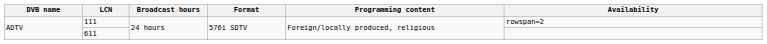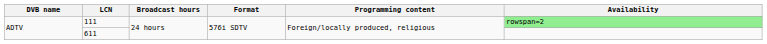111 | Availability: no background -> lightgreen background
